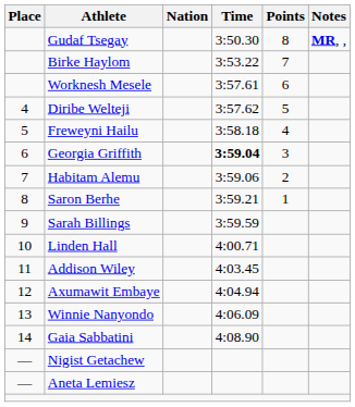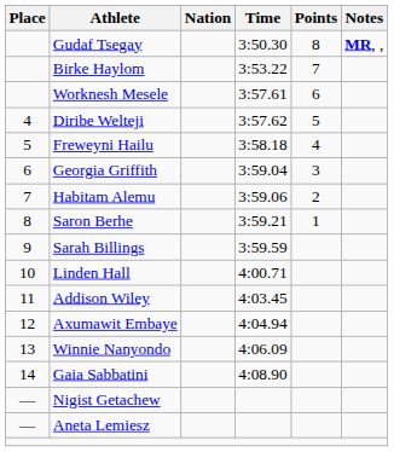Georgia Griffith | Time: bold -> normal
